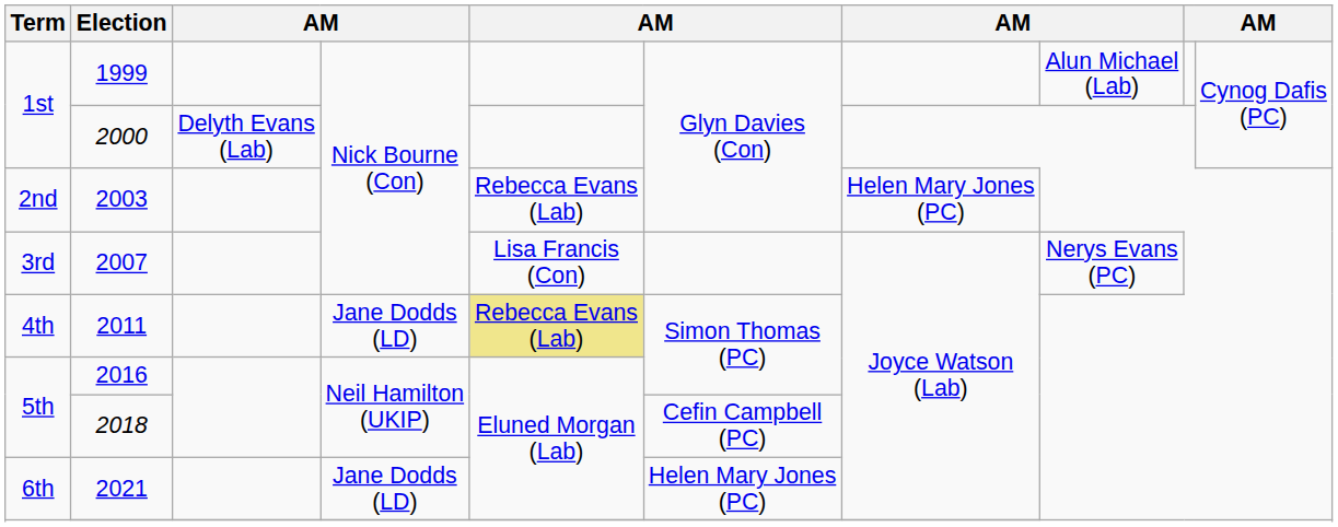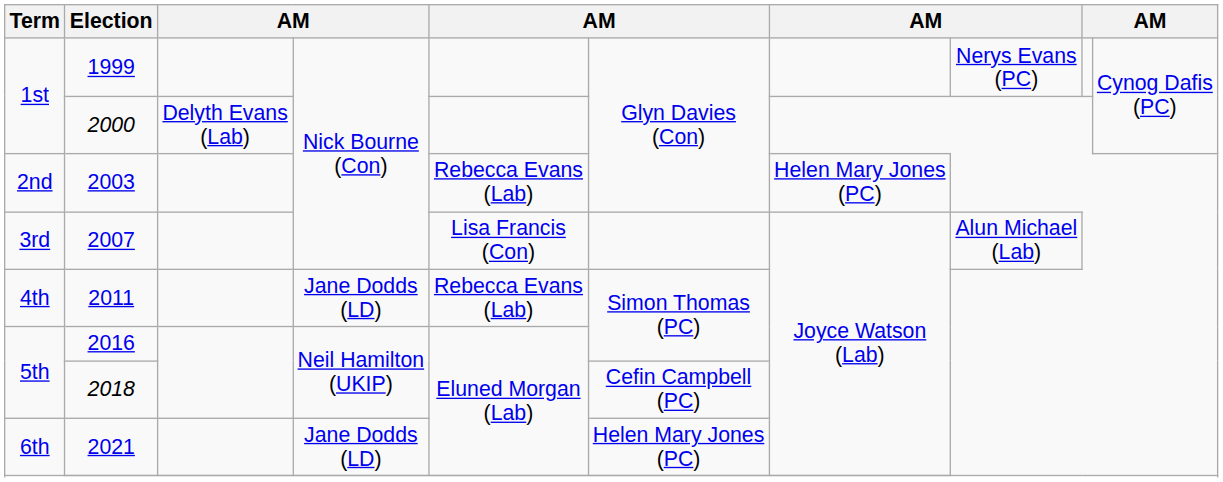1999 | column 8: Alun Michael (Lab) -> Nerys Evans (PC)
2007 | column 8: Nerys Evans (PC) -> Alun Michael (Lab)
2011 | column 5: khaki background -> no background
